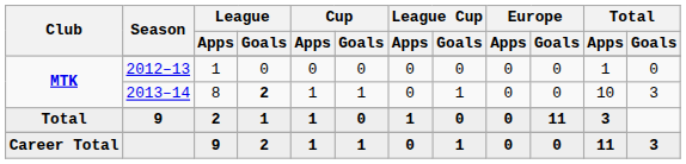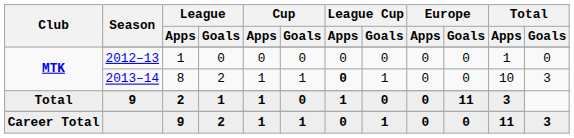8 | League / Goals: bold -> normal
8 | League Cup / Apps: normal -> bold
